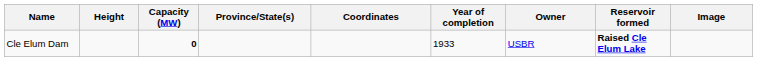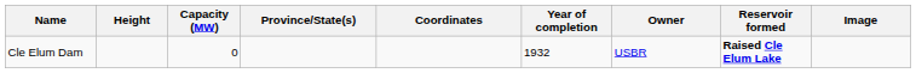Cle Elum Dam | Capacity (MW): bold -> normal
Cle Elum Dam | Year of completion: 1933 -> 1932
